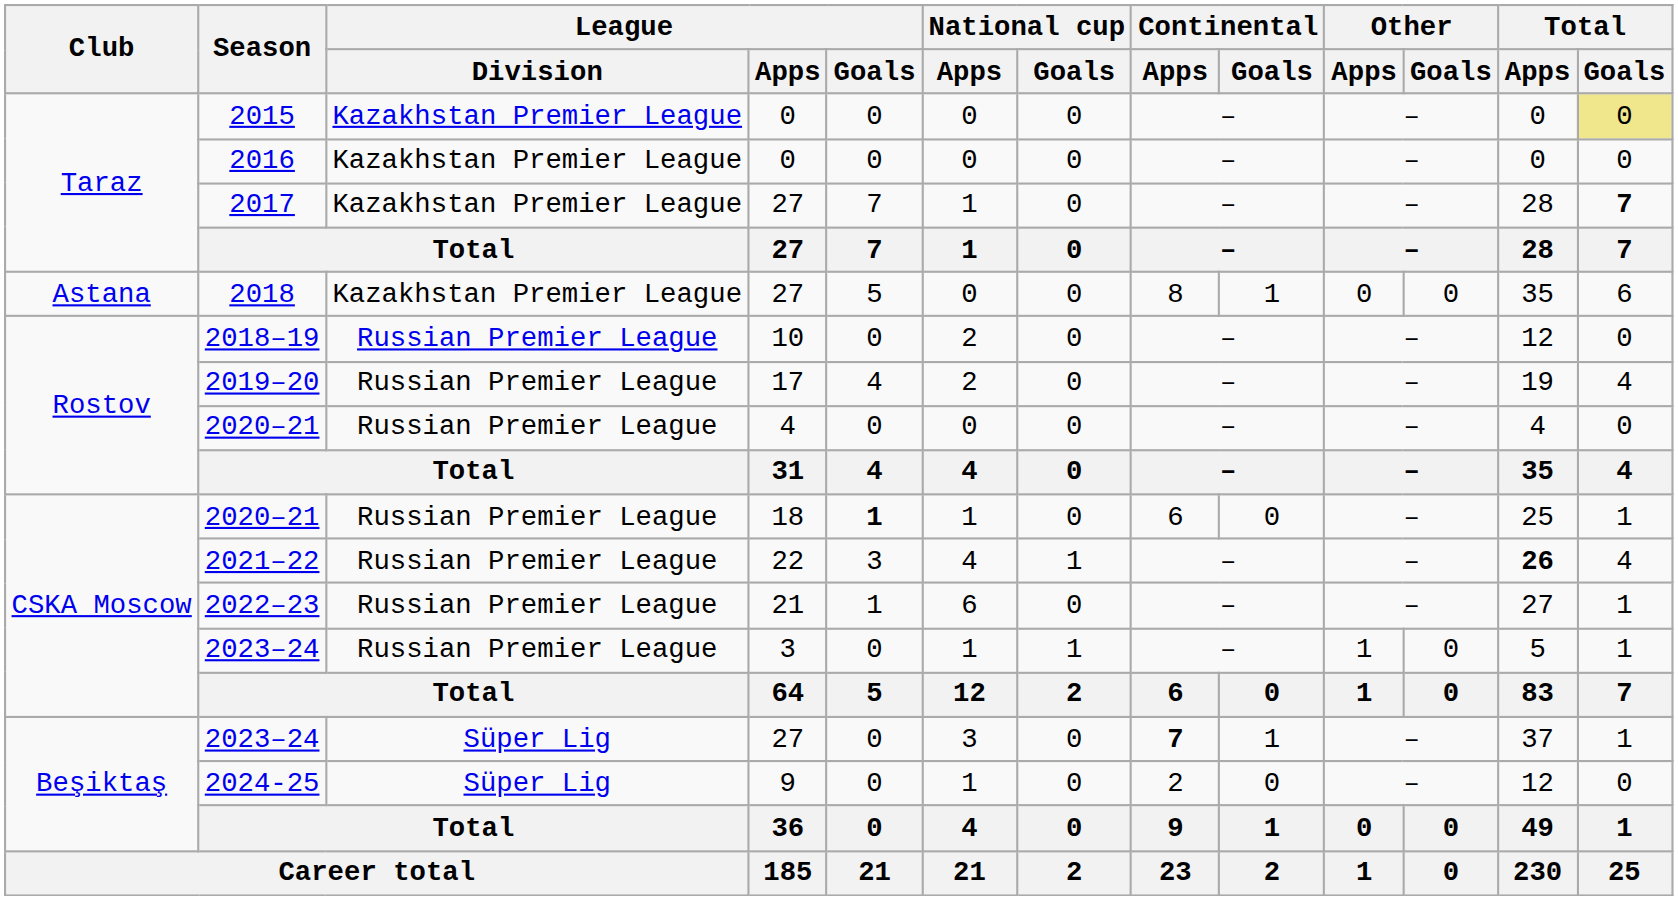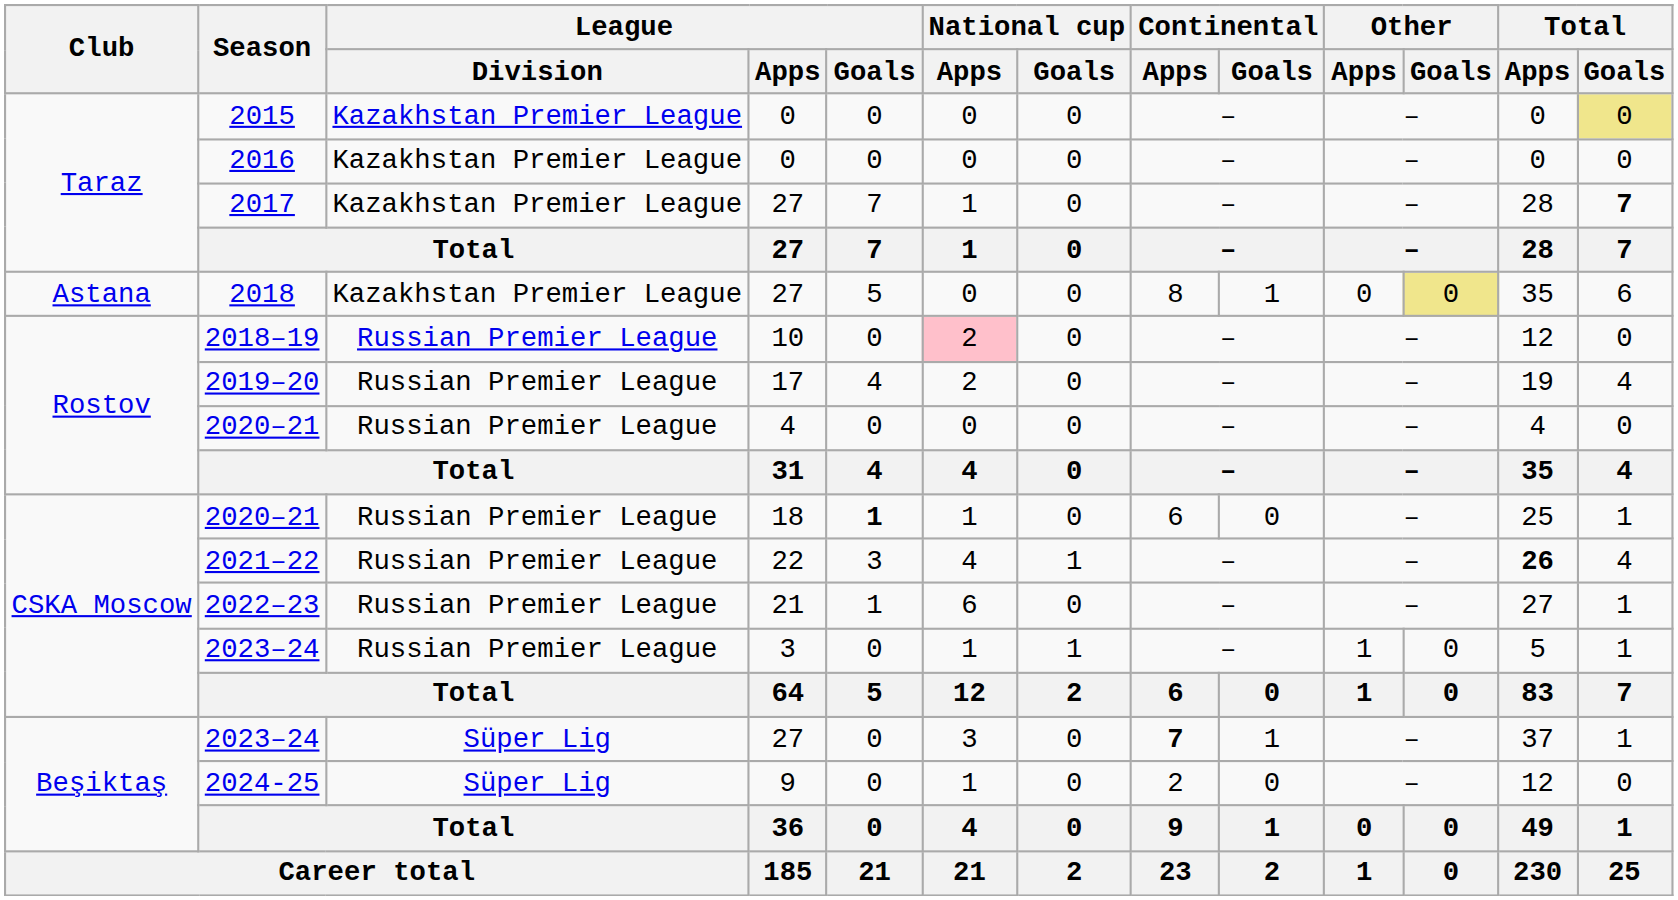2018 | Other / Goals: no background -> khaki background
2018–19 | National cup / Apps: no background -> pink background
